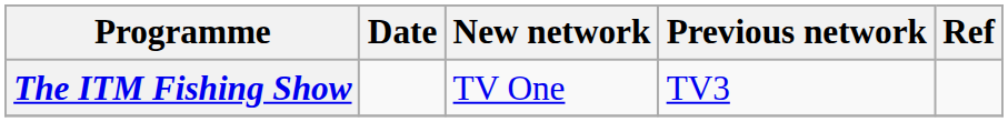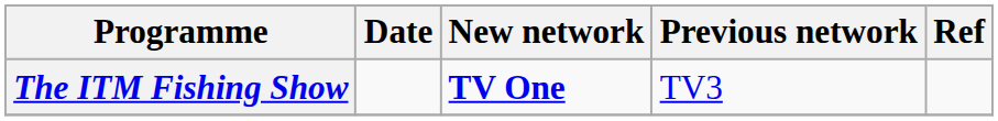The ITM Fishing Show | New network: normal -> bold
